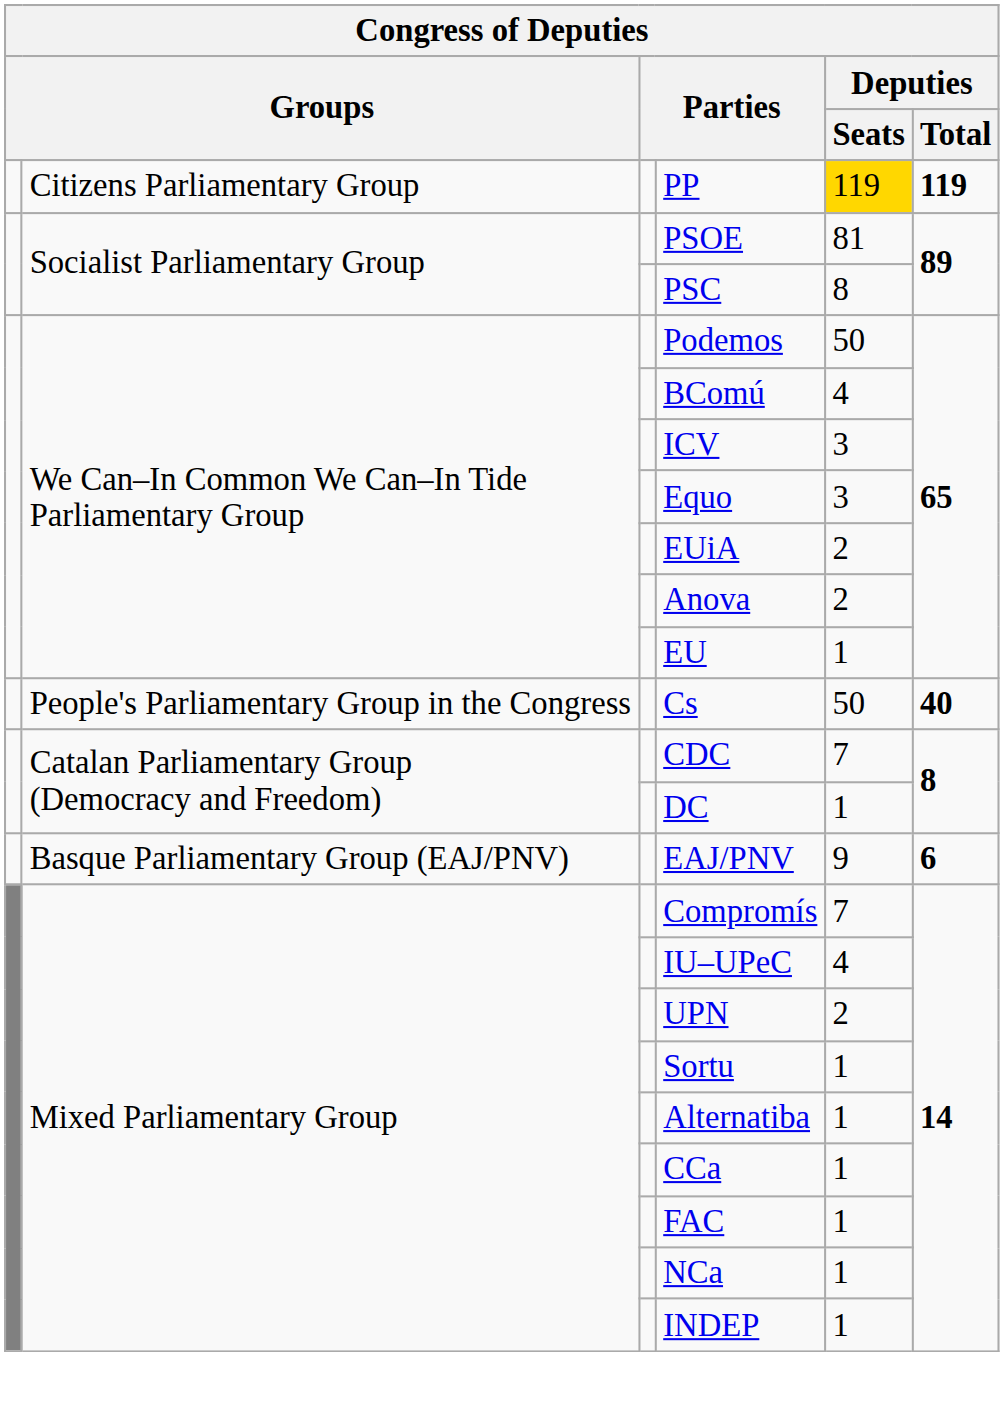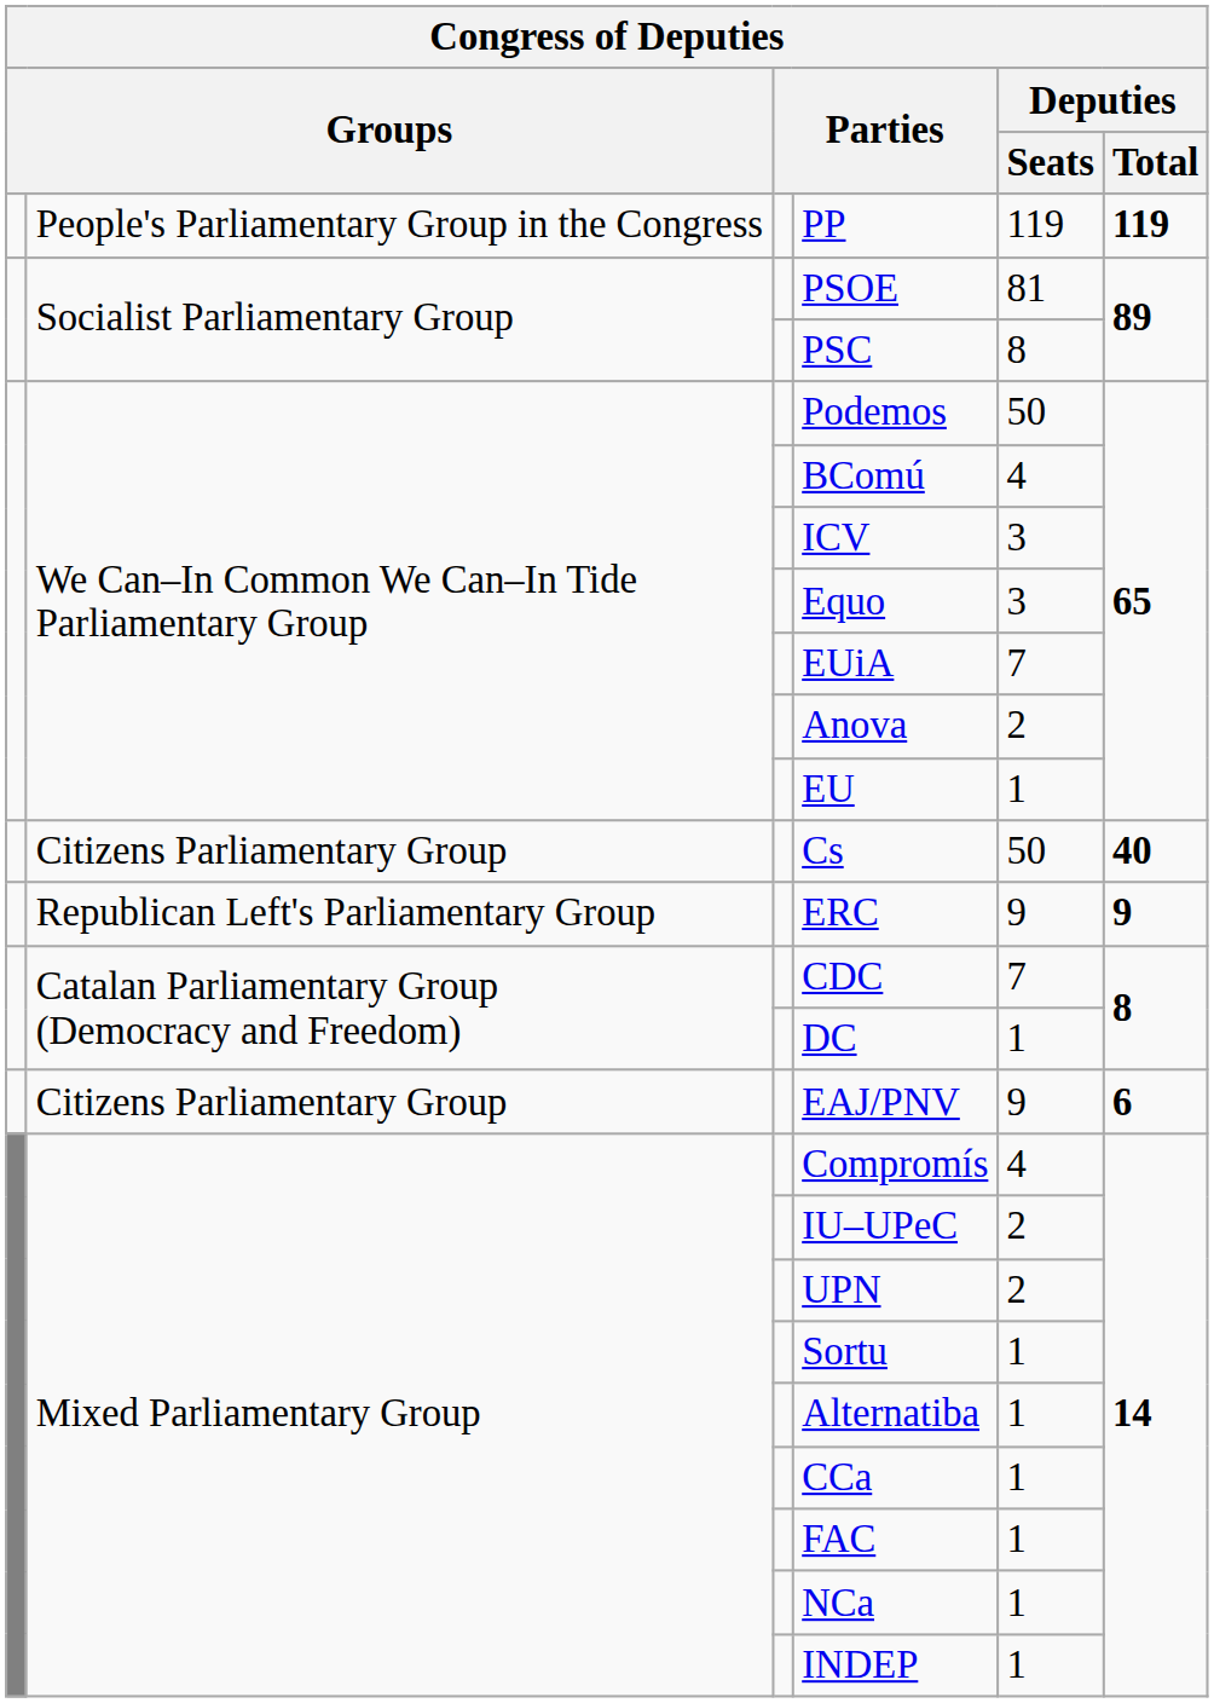PP | column 2: Citizens Parliamentary Group -> People's Parliamentary Group in the Congress
PP | Deputies / Seats: gold background -> no background
EUiA | Deputies / Seats: 2 -> 7
Cs | column 2: People's Parliamentary Group in the Congress -> Citizens Parliamentary Group
+ row: Republican Left's Parliamentary Group | ERC | 9 | 9
EAJ/PNV | column 2: Basque Parliamentary Group (EAJ/PNV) -> Citizens Parliamentary Group
Compromís | Deputies / Seats: 7 -> 4
IU–UPeC | Deputies / Seats: 4 -> 2
